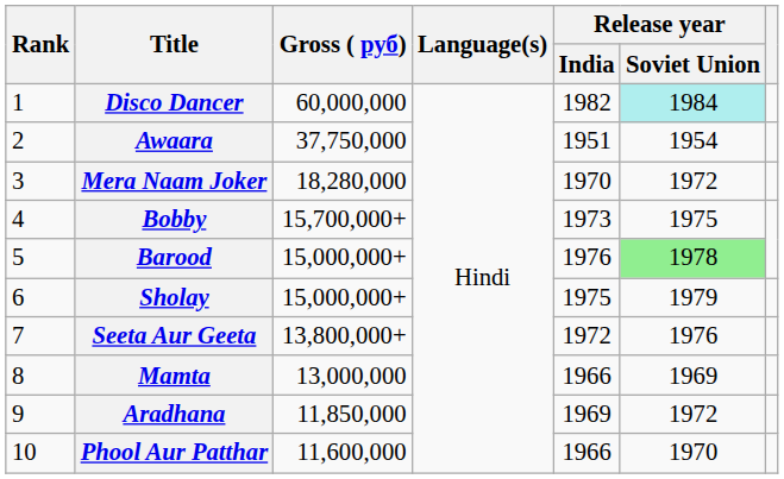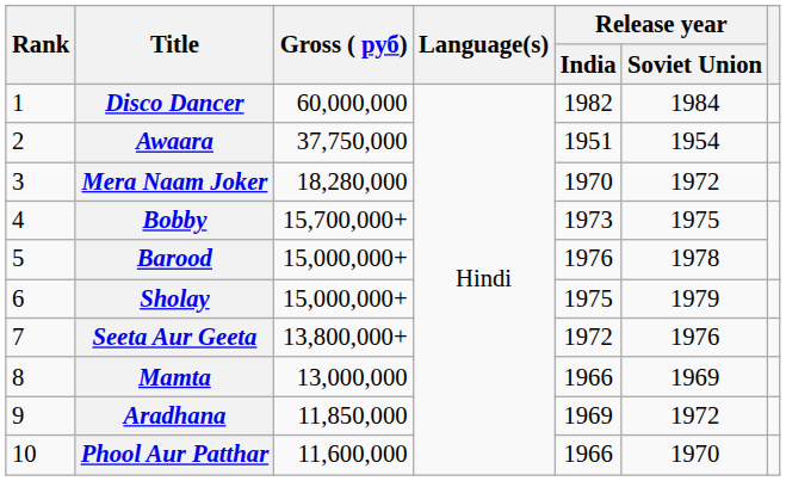Disco Dancer | Release year / Soviet Union: paleturquoise background -> no background
Barood | Release year / Soviet Union: lightgreen background -> no background
